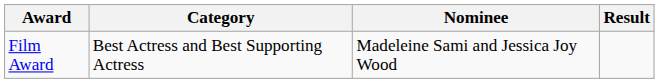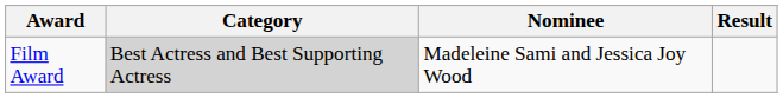Film Award | Category: no background -> lightgrey background
